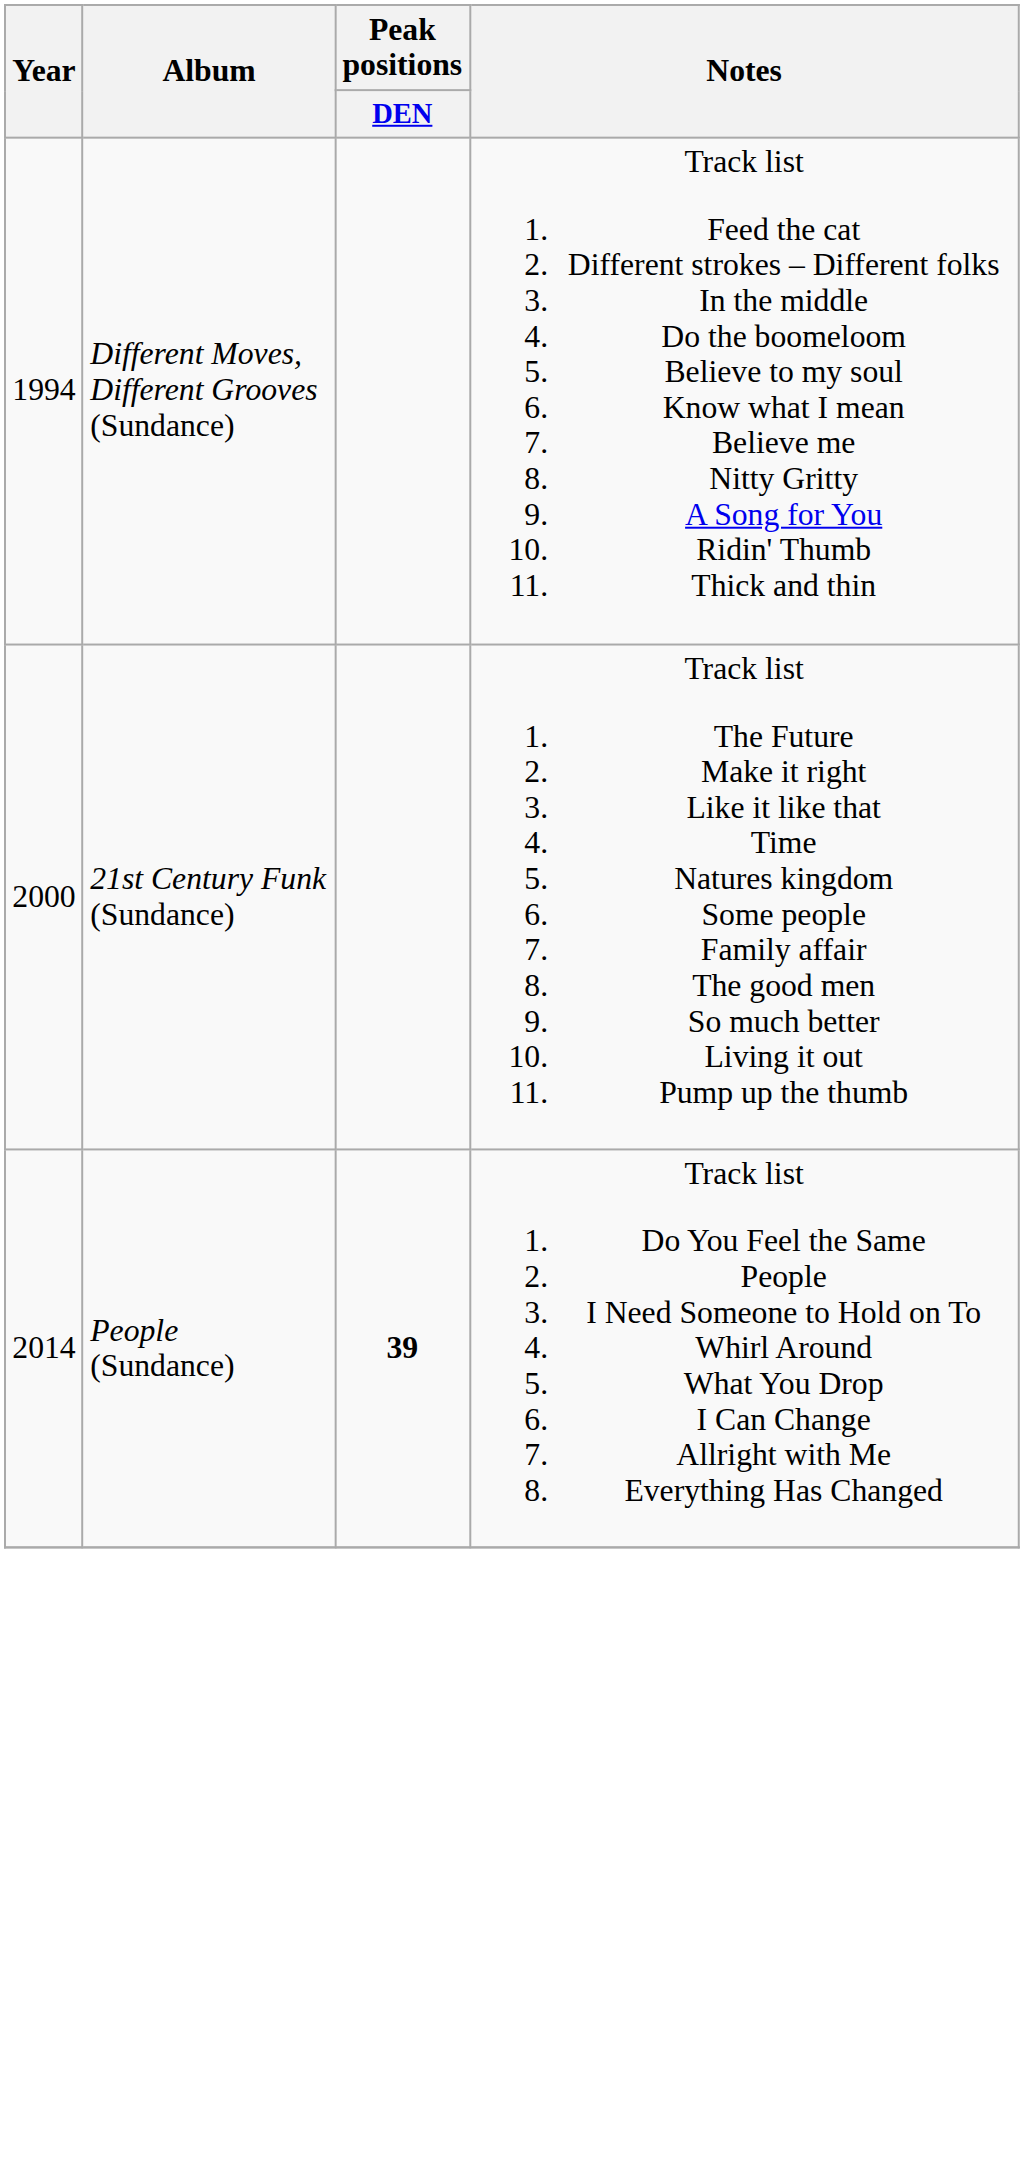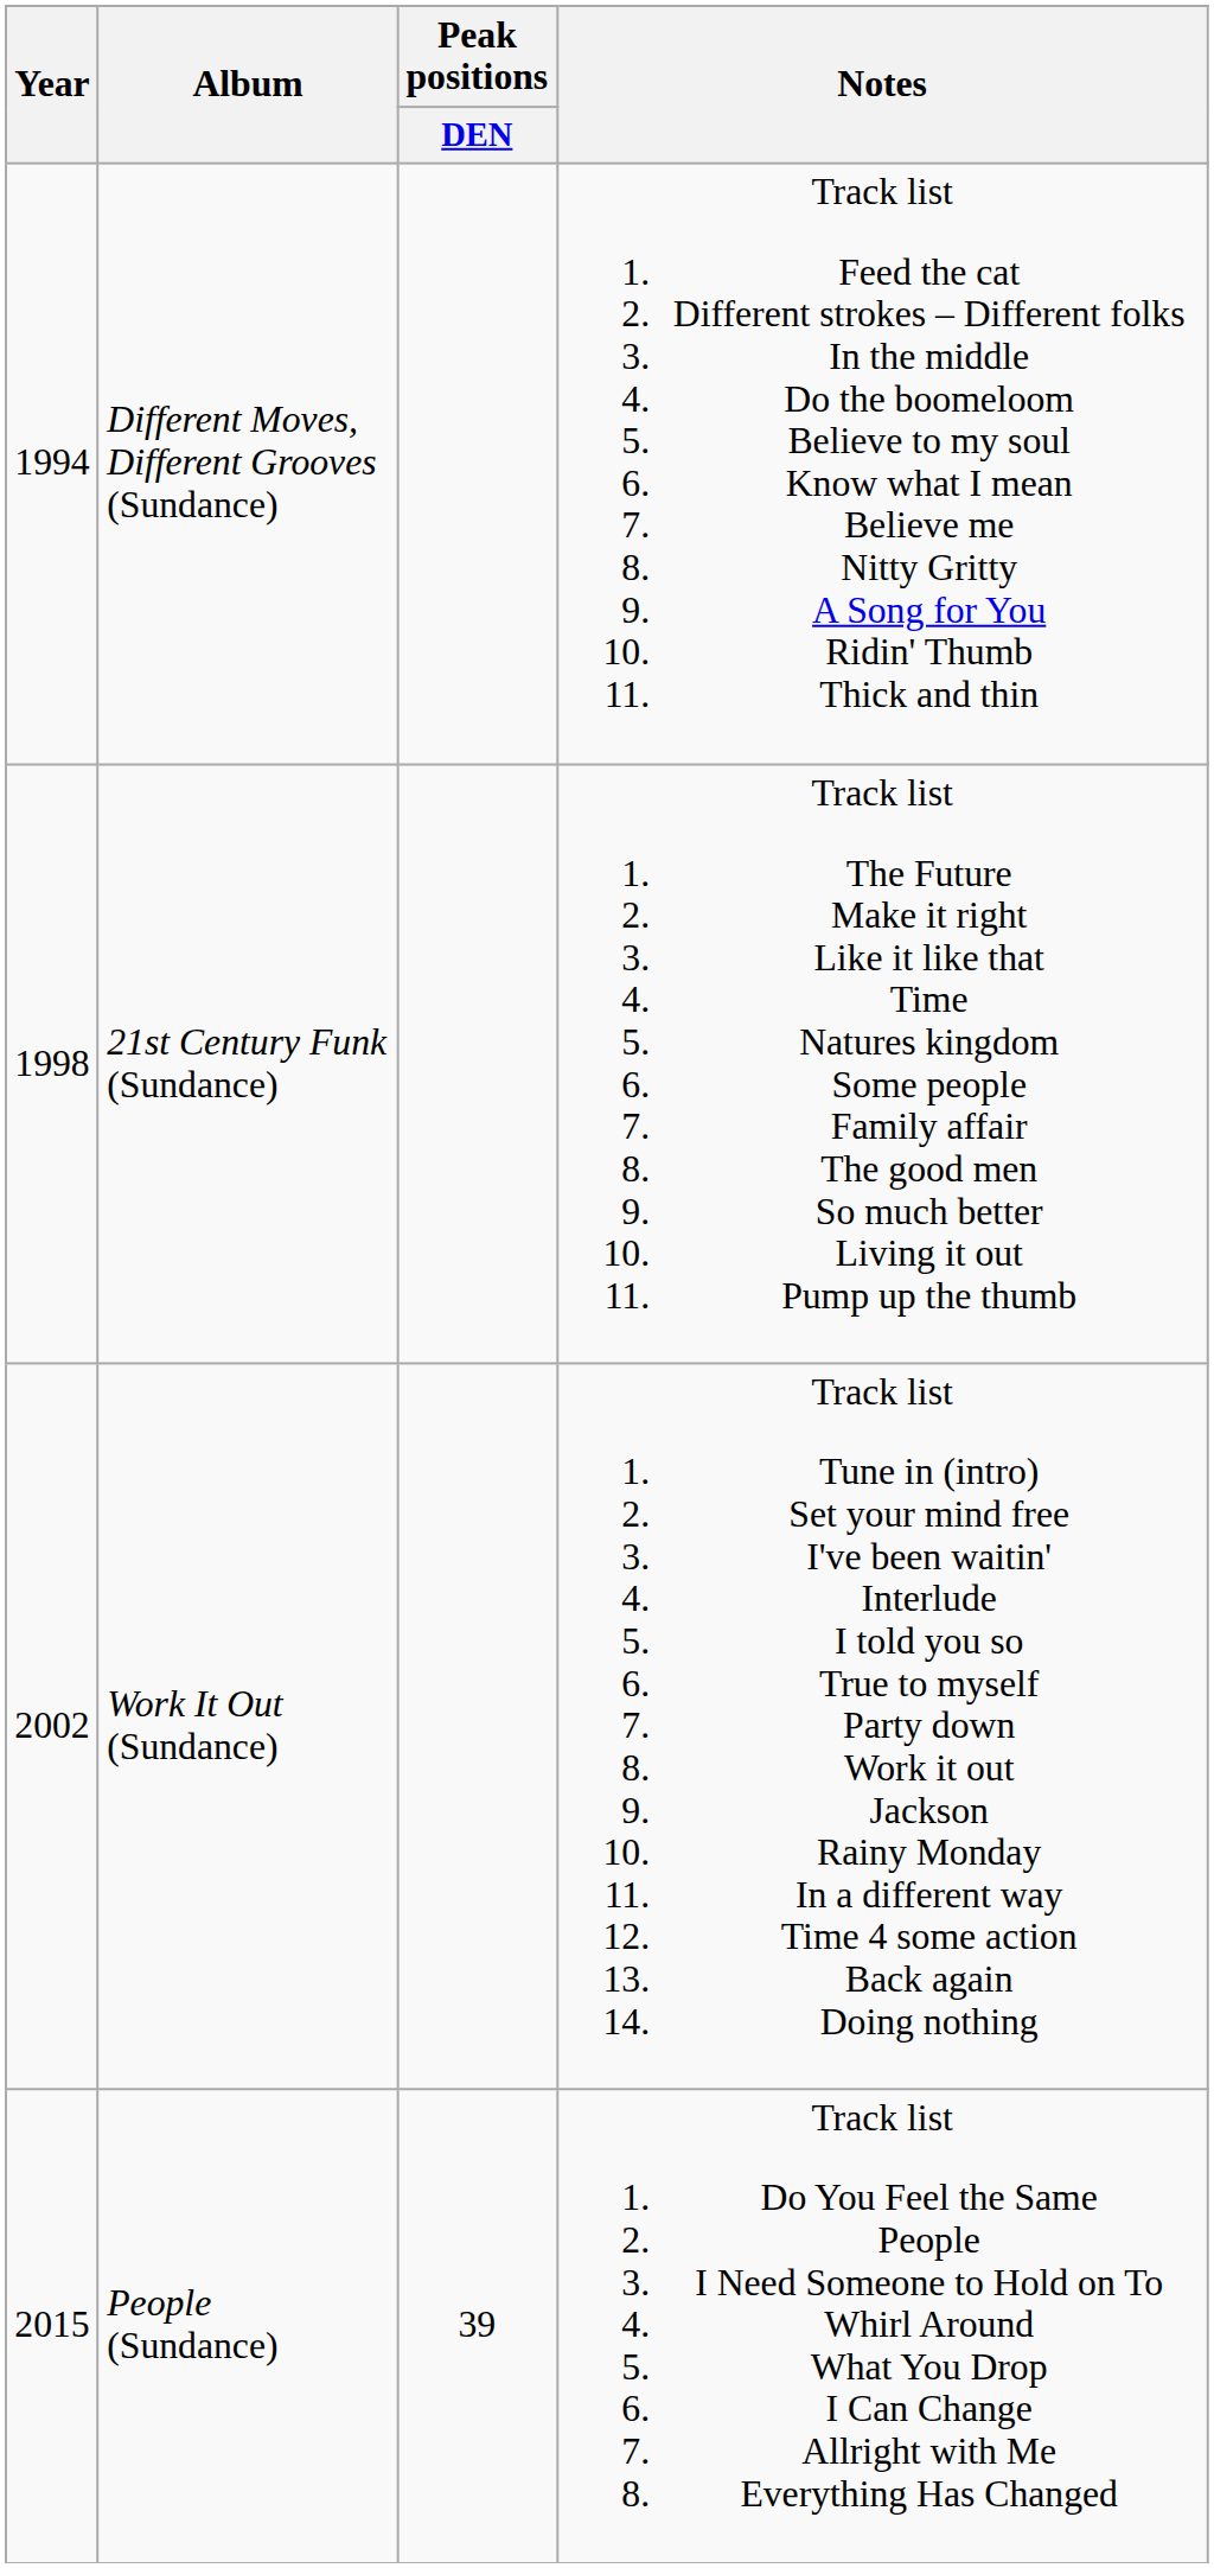21st Century Funk (Sundance) | Year: 2000 -> 1998
+ row: 2002 | Work It Out (Sundance) | Track list Tune in (intro) Set your mind free I've been waitin' Interlude I told you so True to myself Party down Work it out Jackson Rainy Monday In a different way Time 4 some action Back again Doing nothing
People (Sundance) | Year: 2014 -> 2015
People (Sundance) | Peak positions / DEN: bold -> normal
